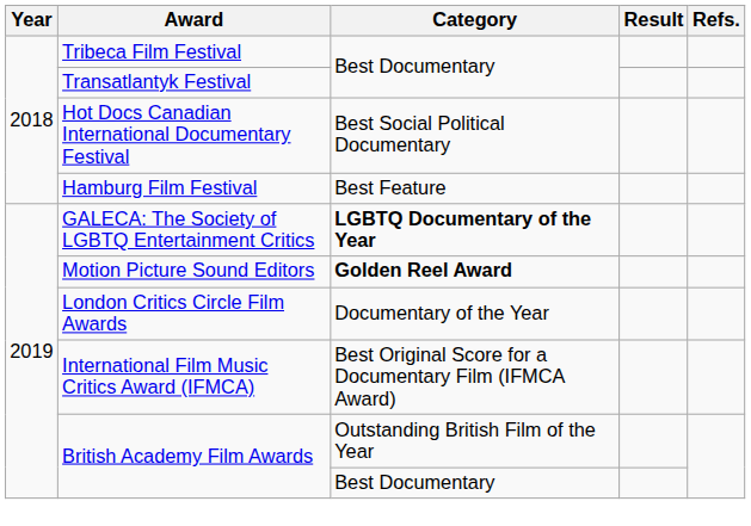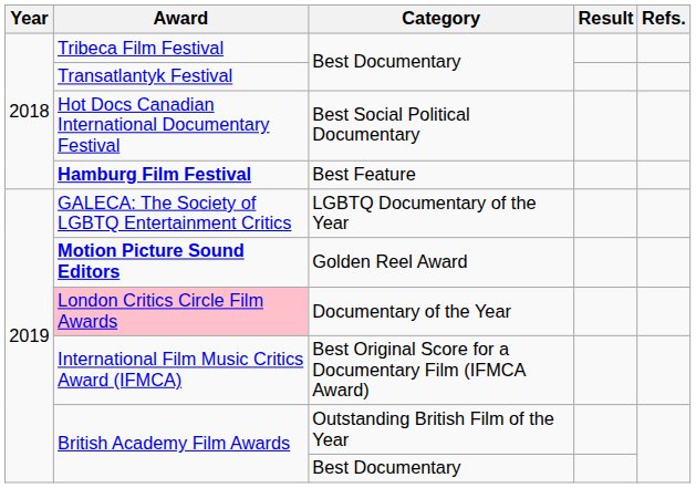Hamburg Film Festival | Award: normal -> bold
GALECA: The Society of LGBTQ Entertainment Critics | Category: bold -> normal
Motion Picture Sound Editors | Award: normal -> bold
Motion Picture Sound Editors | Category: bold -> normal
London Critics Circle Film Awards | Award: no background -> pink background
